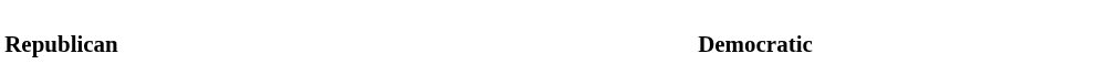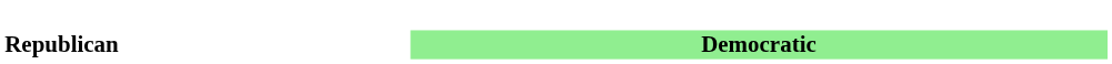Republican | 194: no background -> lightgreen background
